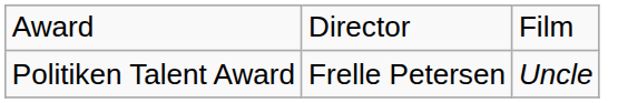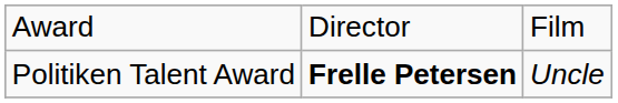Politiken Talent Award | column 2: normal -> bold
